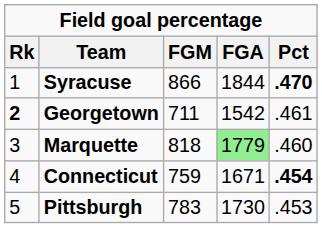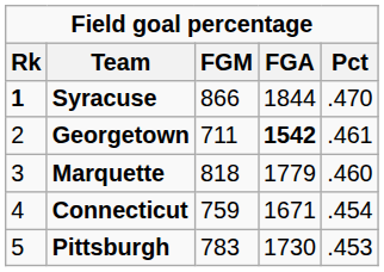Syracuse | Rk: normal -> bold
Syracuse | Pct: bold -> normal
Georgetown | Rk: bold -> normal
Georgetown | FGA: normal -> bold
Marquette | FGA: lightgreen background -> no background
Connecticut | Pct: bold -> normal
